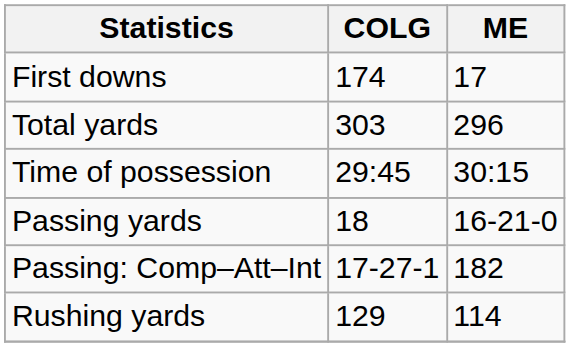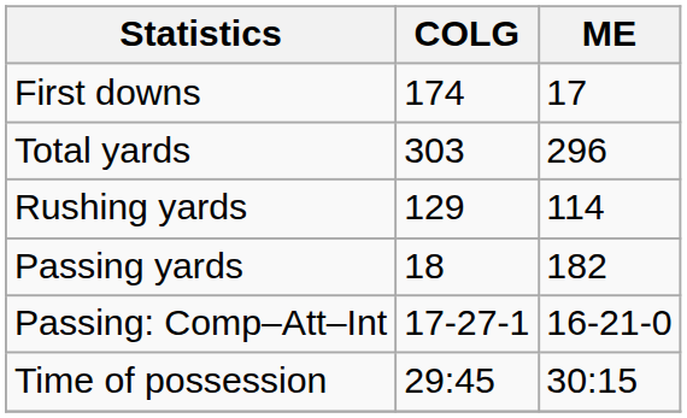rows swapped: Rushing yards <-> Time of possession
Passing yards | ME: 16-21-0 -> 182
Passing: Comp–Att–Int | ME: 182 -> 16-21-0
